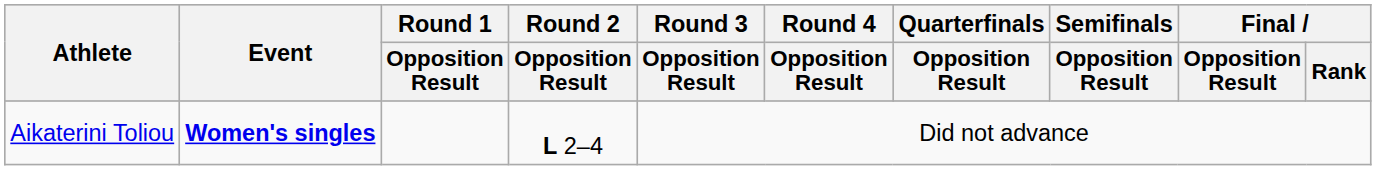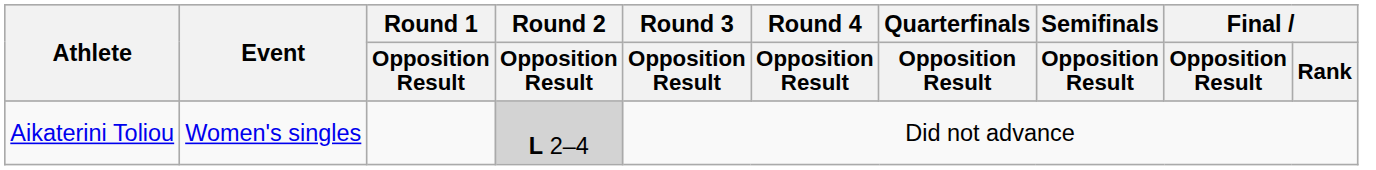Aikaterini Toliou | Event: bold -> normal
Aikaterini Toliou | Round 2 / Opposition Result: no background -> lightgrey background
